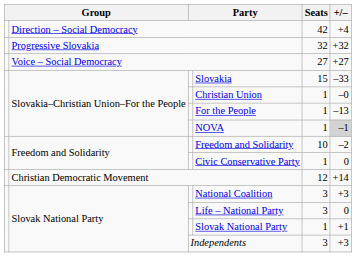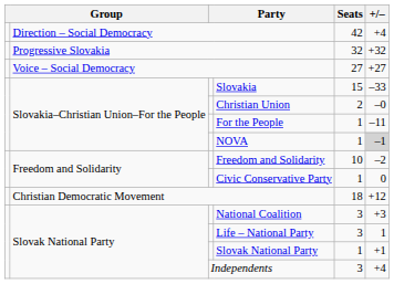Christian Union | Seats: 1 -> 2
For the People | +/–: –13 -> –11
Christian Democratic Movement | Seats: 12 -> 18
Christian Democratic Movement | +/–: +14 -> +12
Life – National Party | +/–: 0 -> 1
Independents | +/–: +3 -> +4
